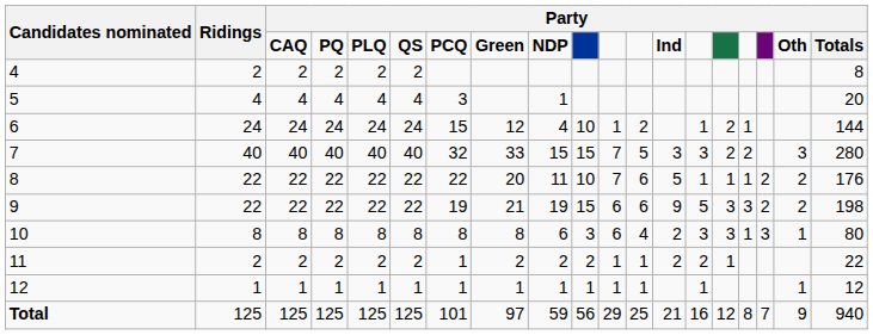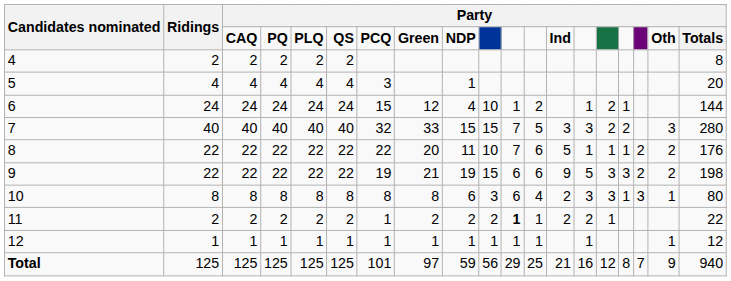row 10 | column 11: normal -> bold
